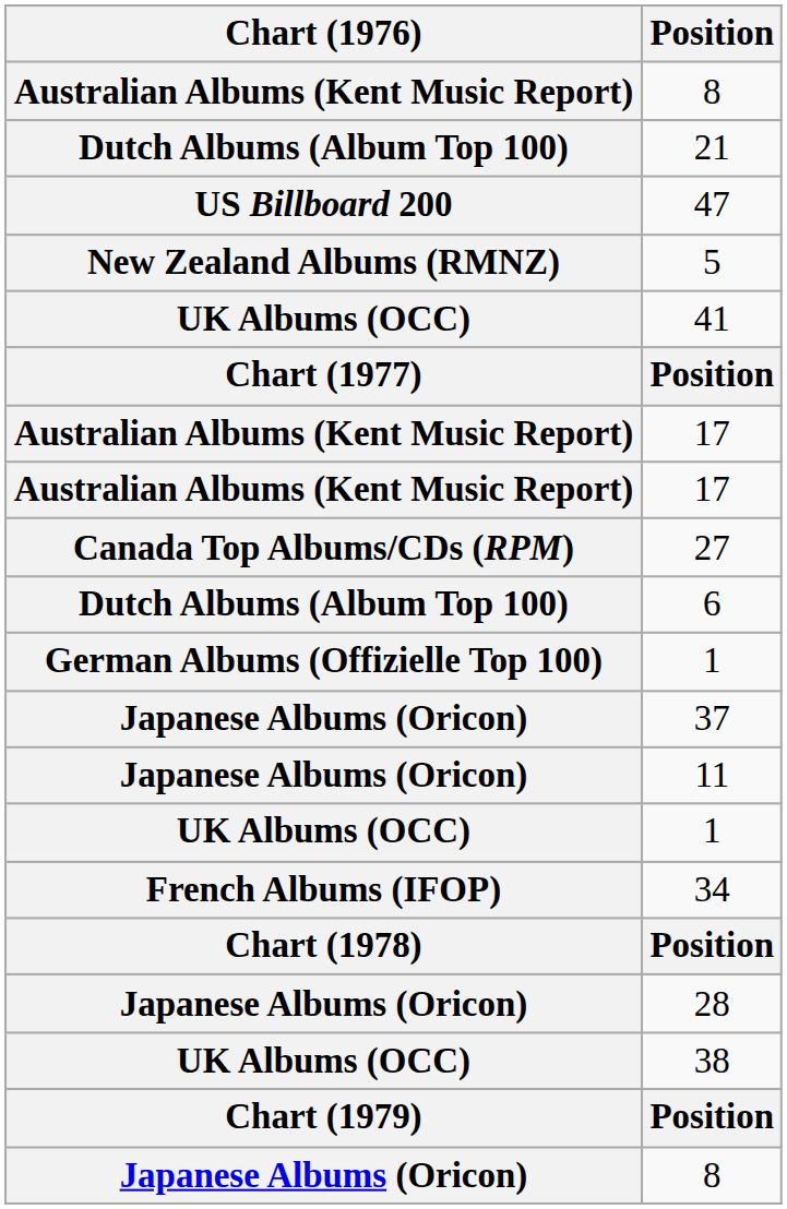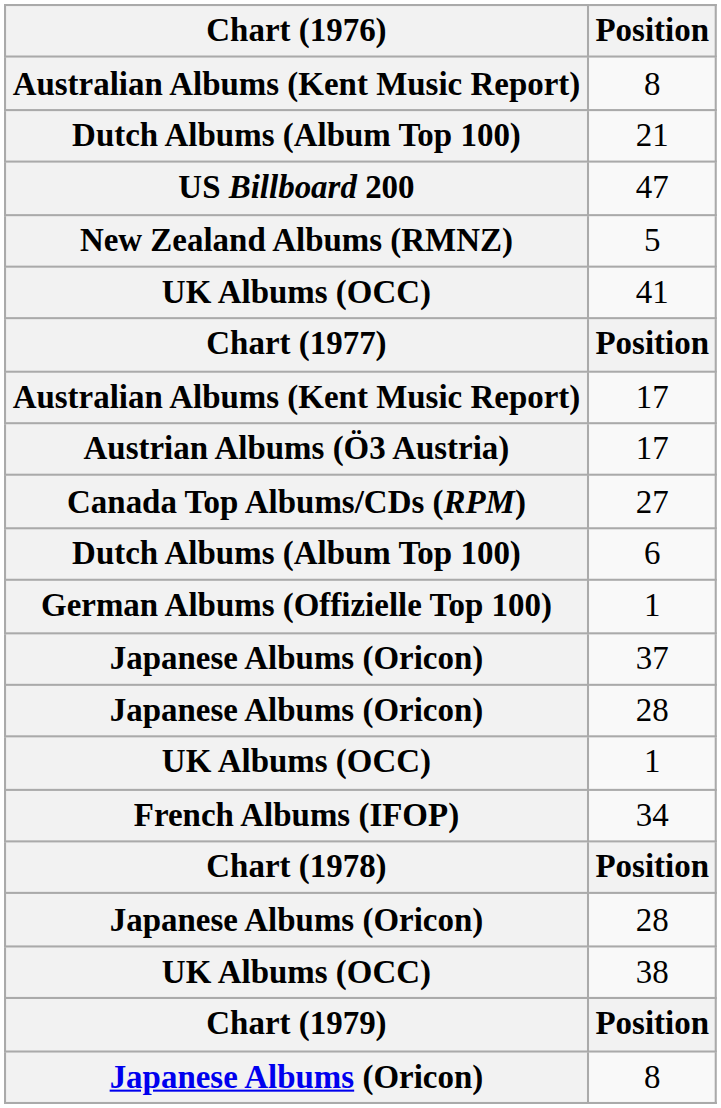row 9 | Chart (1976): Australian Albums (Kent Music Report) -> Austrian Albums (Ö3 Austria)
row 14 | Position: 11 -> 28
